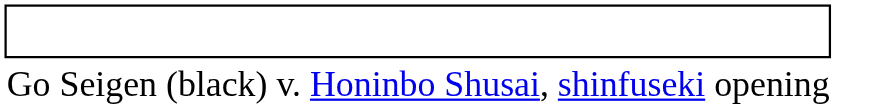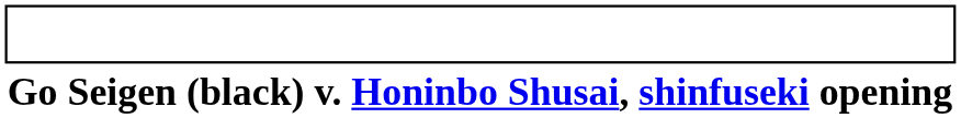row 1 | column 1: normal -> bold
